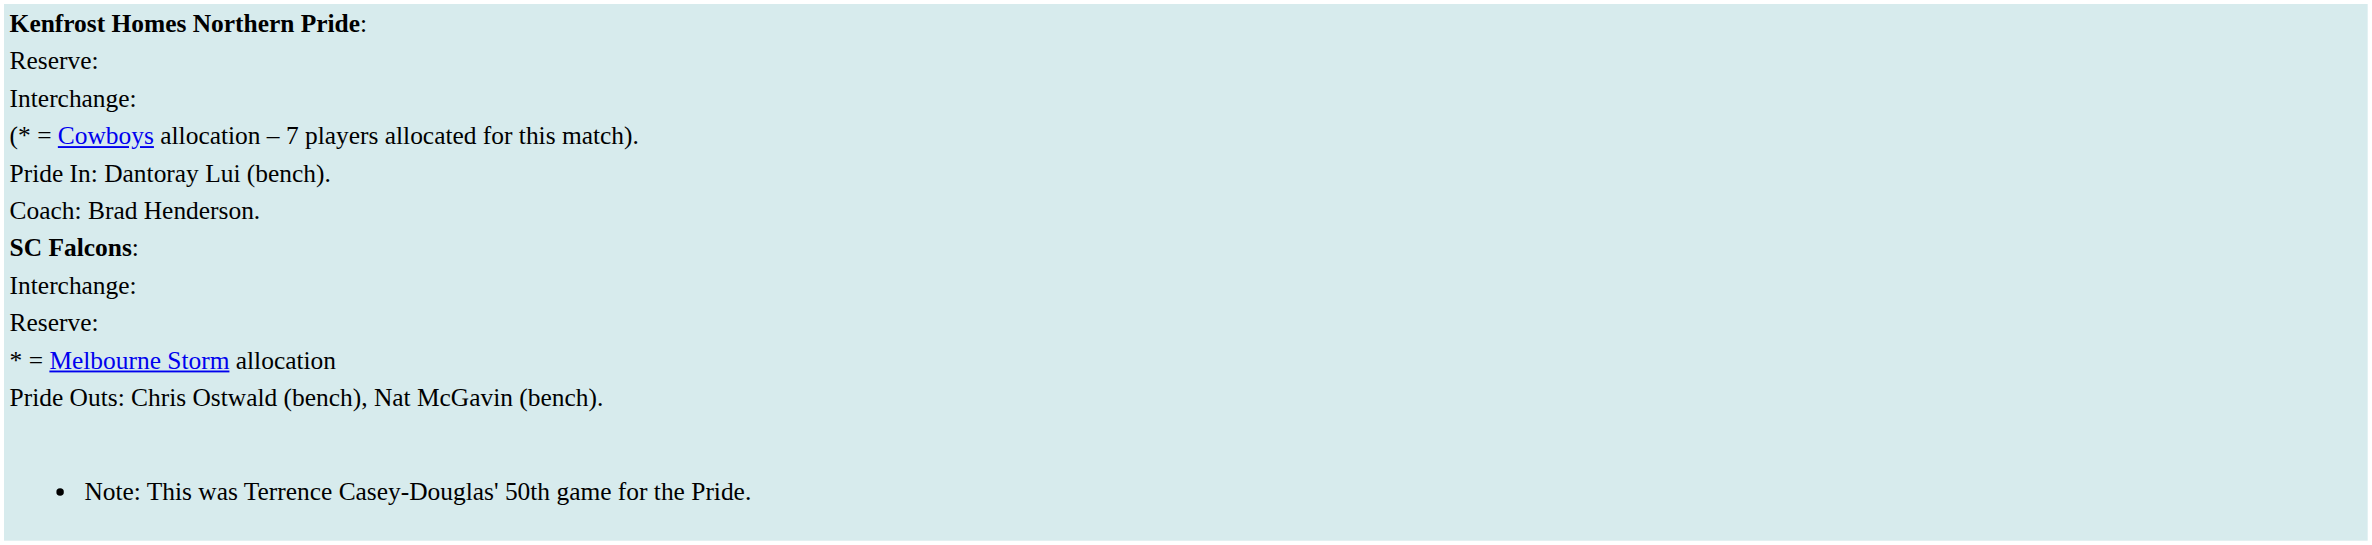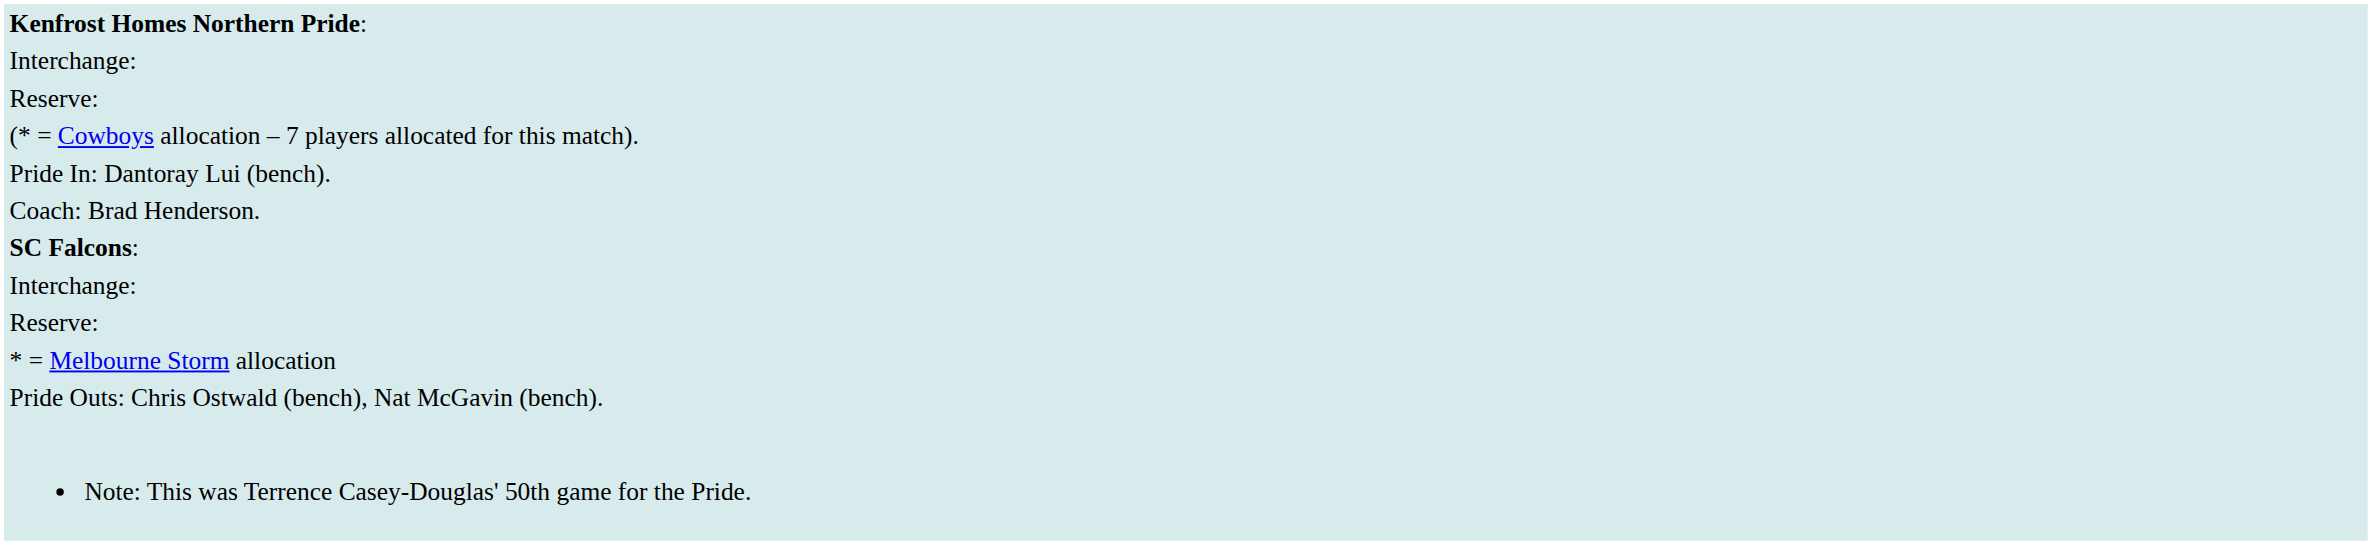row 2 | column 1: Reserve: -> Interchange:
row 3 | column 1: Interchange: -> Reserve:
